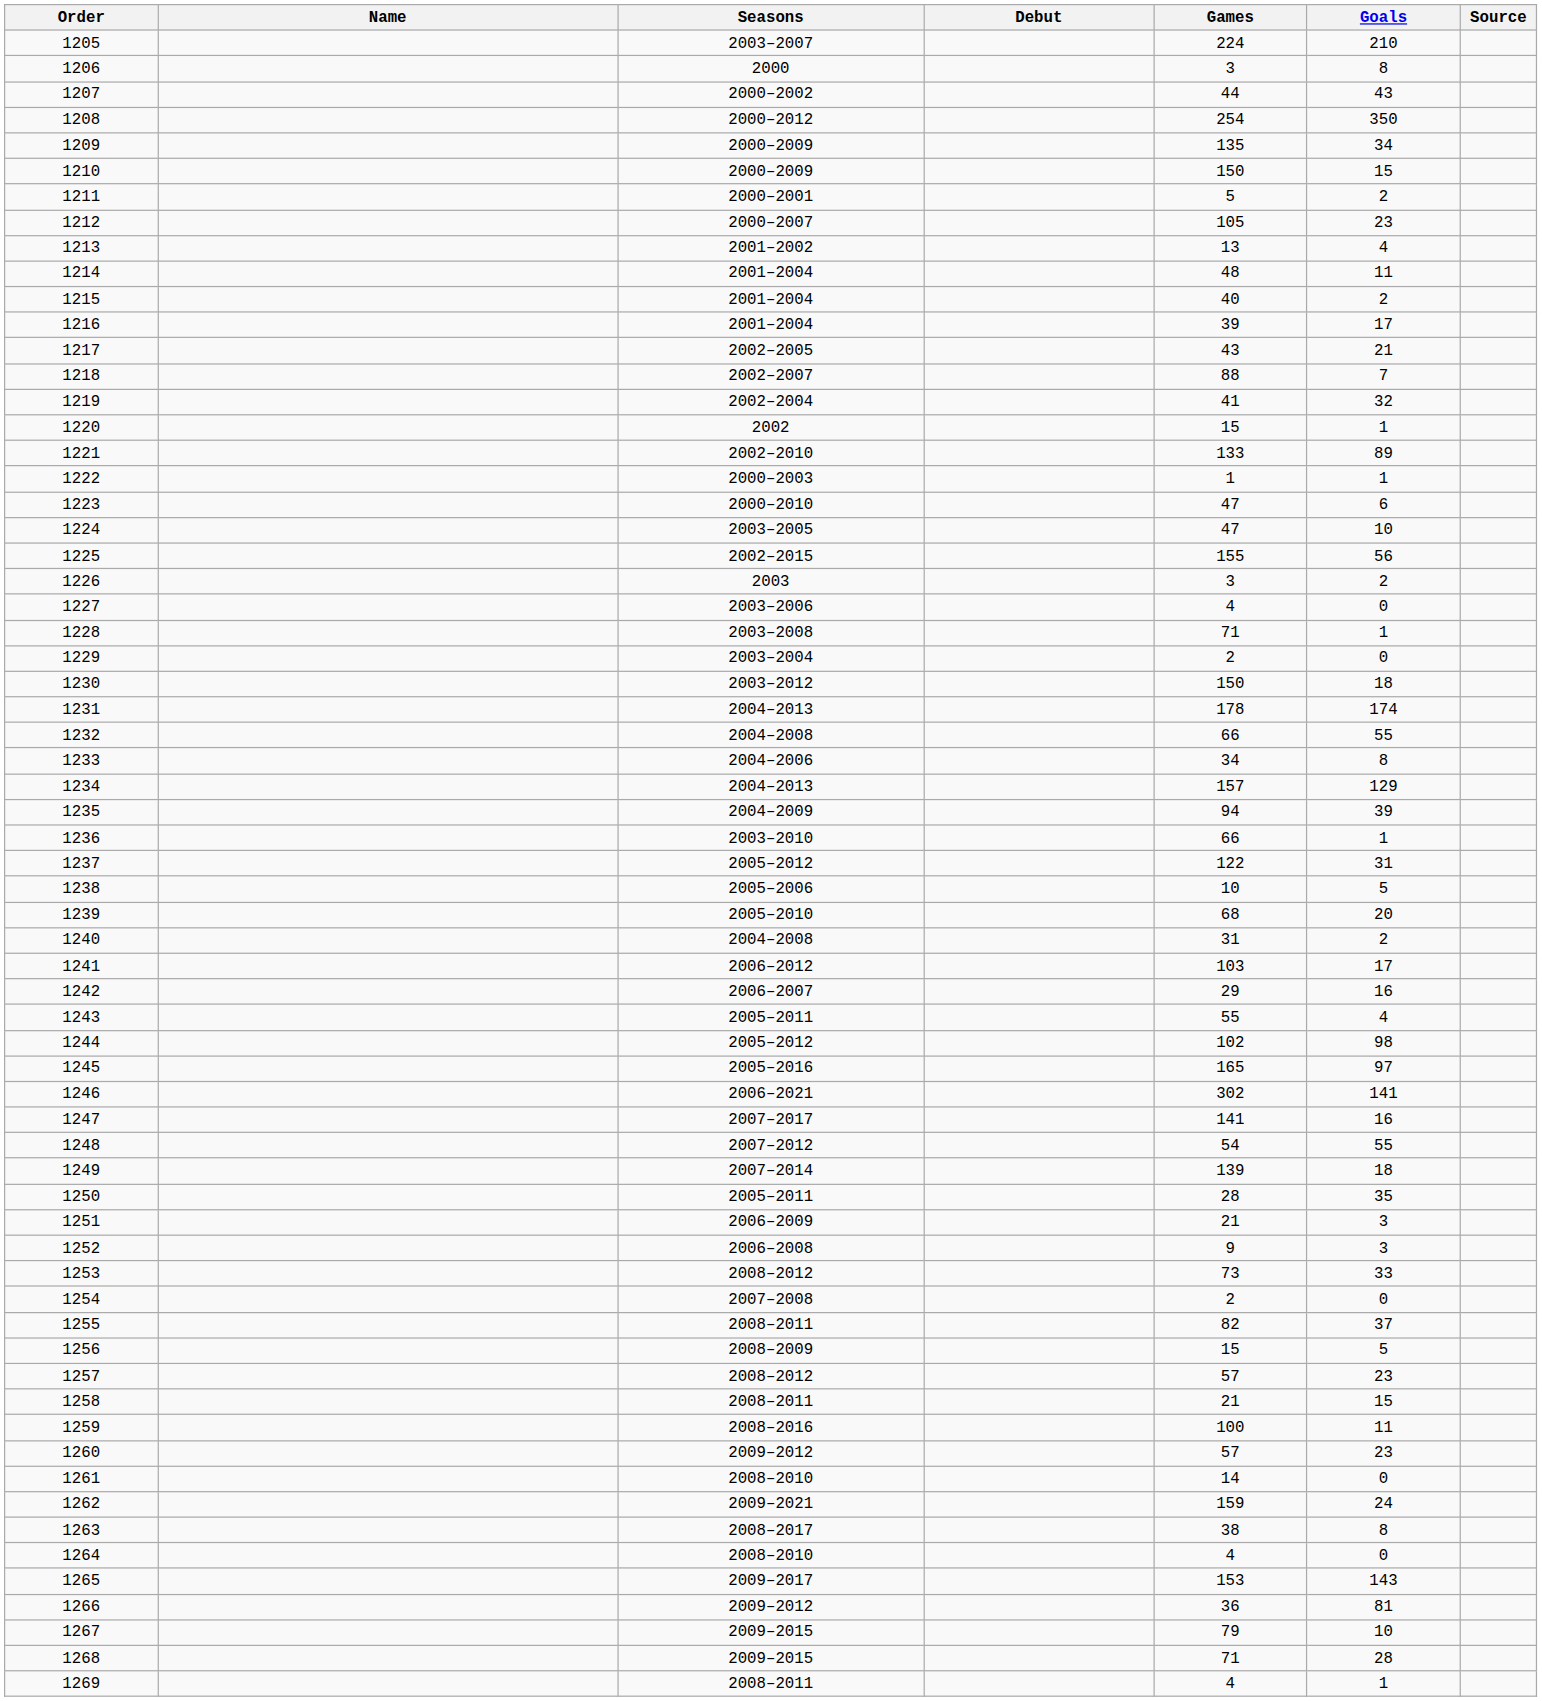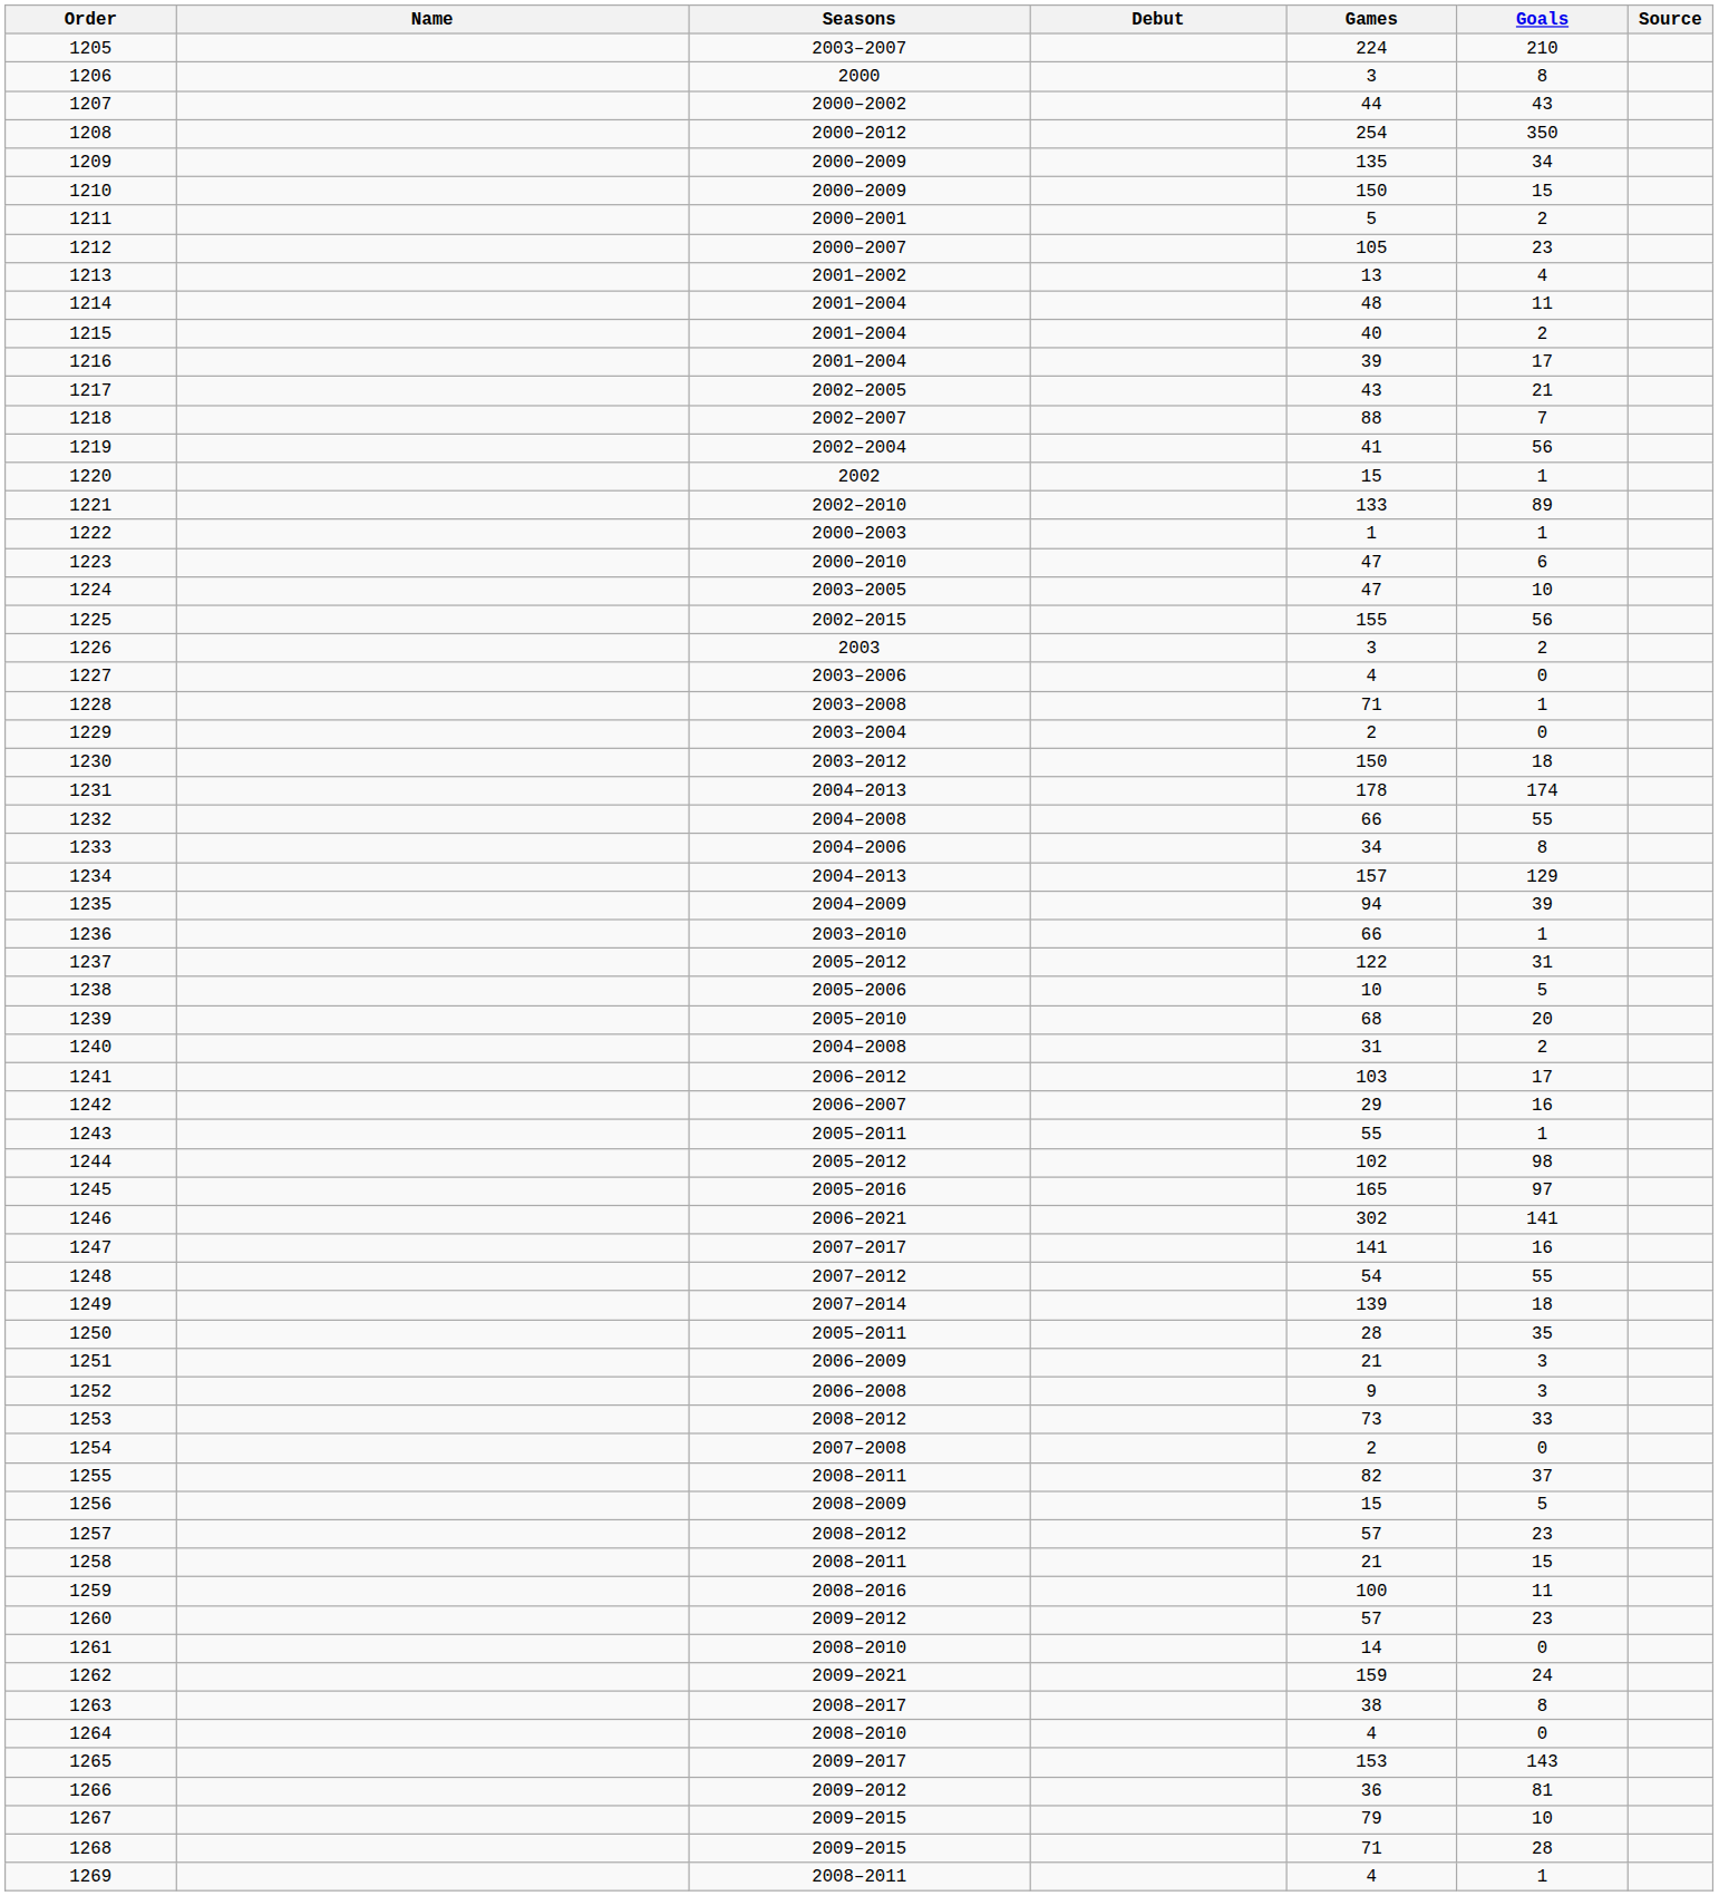1219 | Goals: 32 -> 56
1243 | Goals: 4 -> 1
